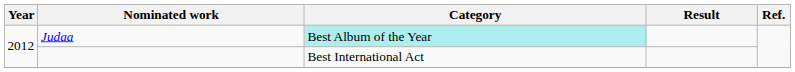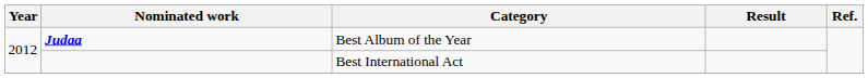Judaa | Nominated work: normal -> bold
Judaa | Category: paleturquoise background -> no background
